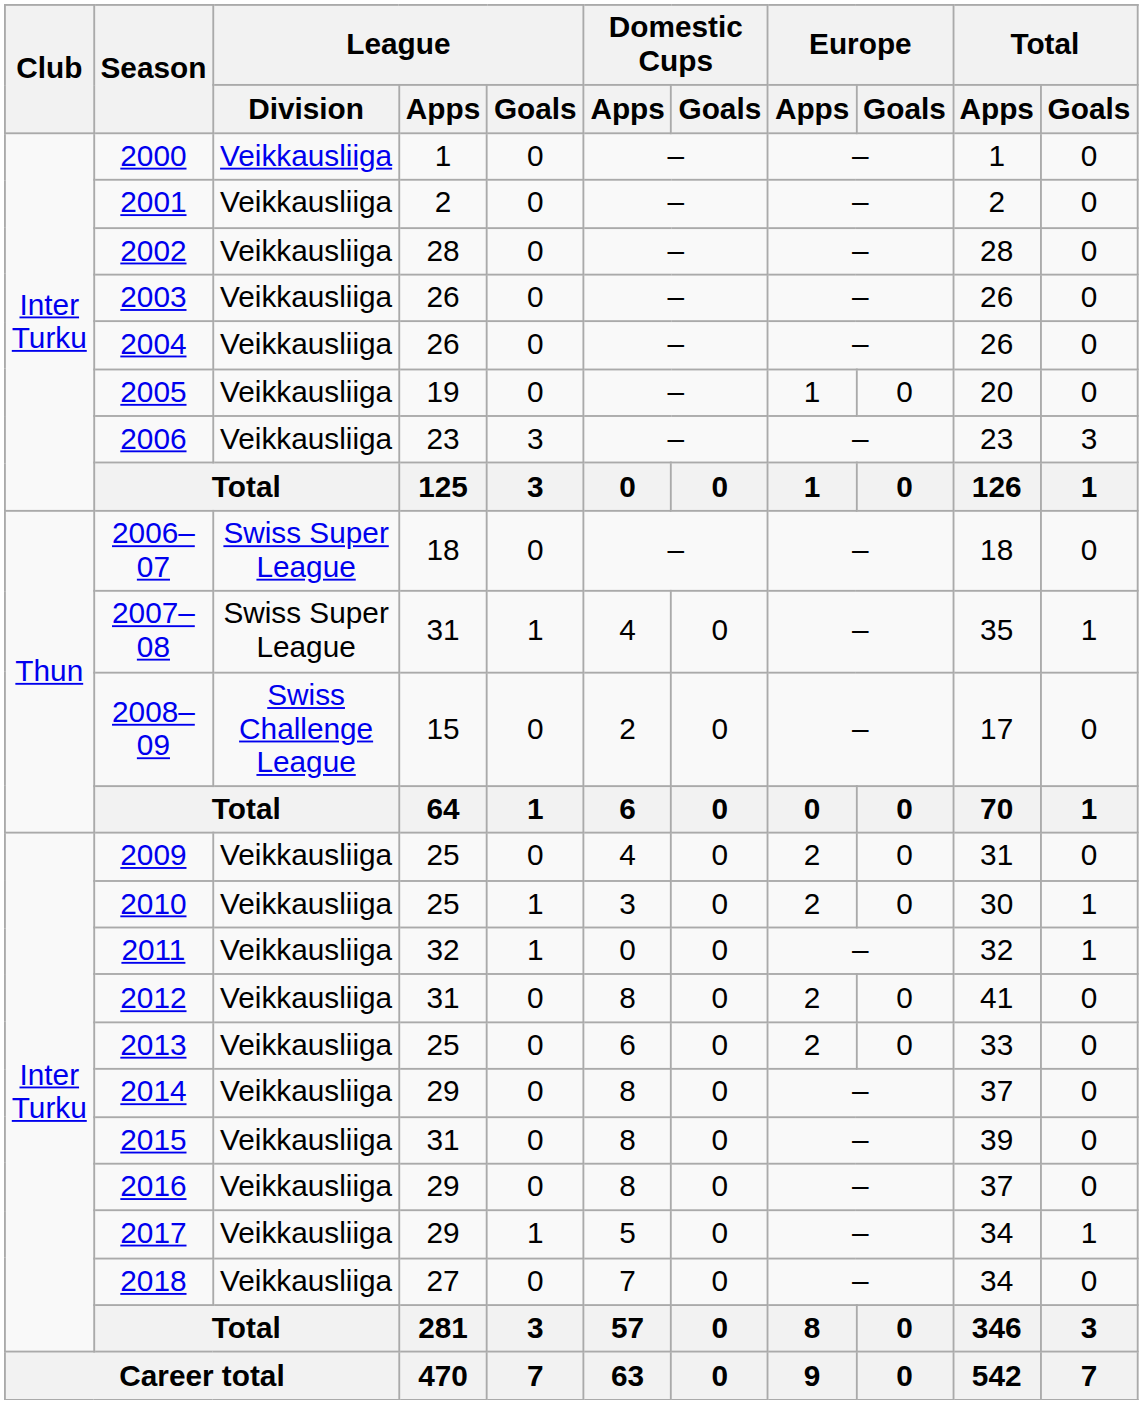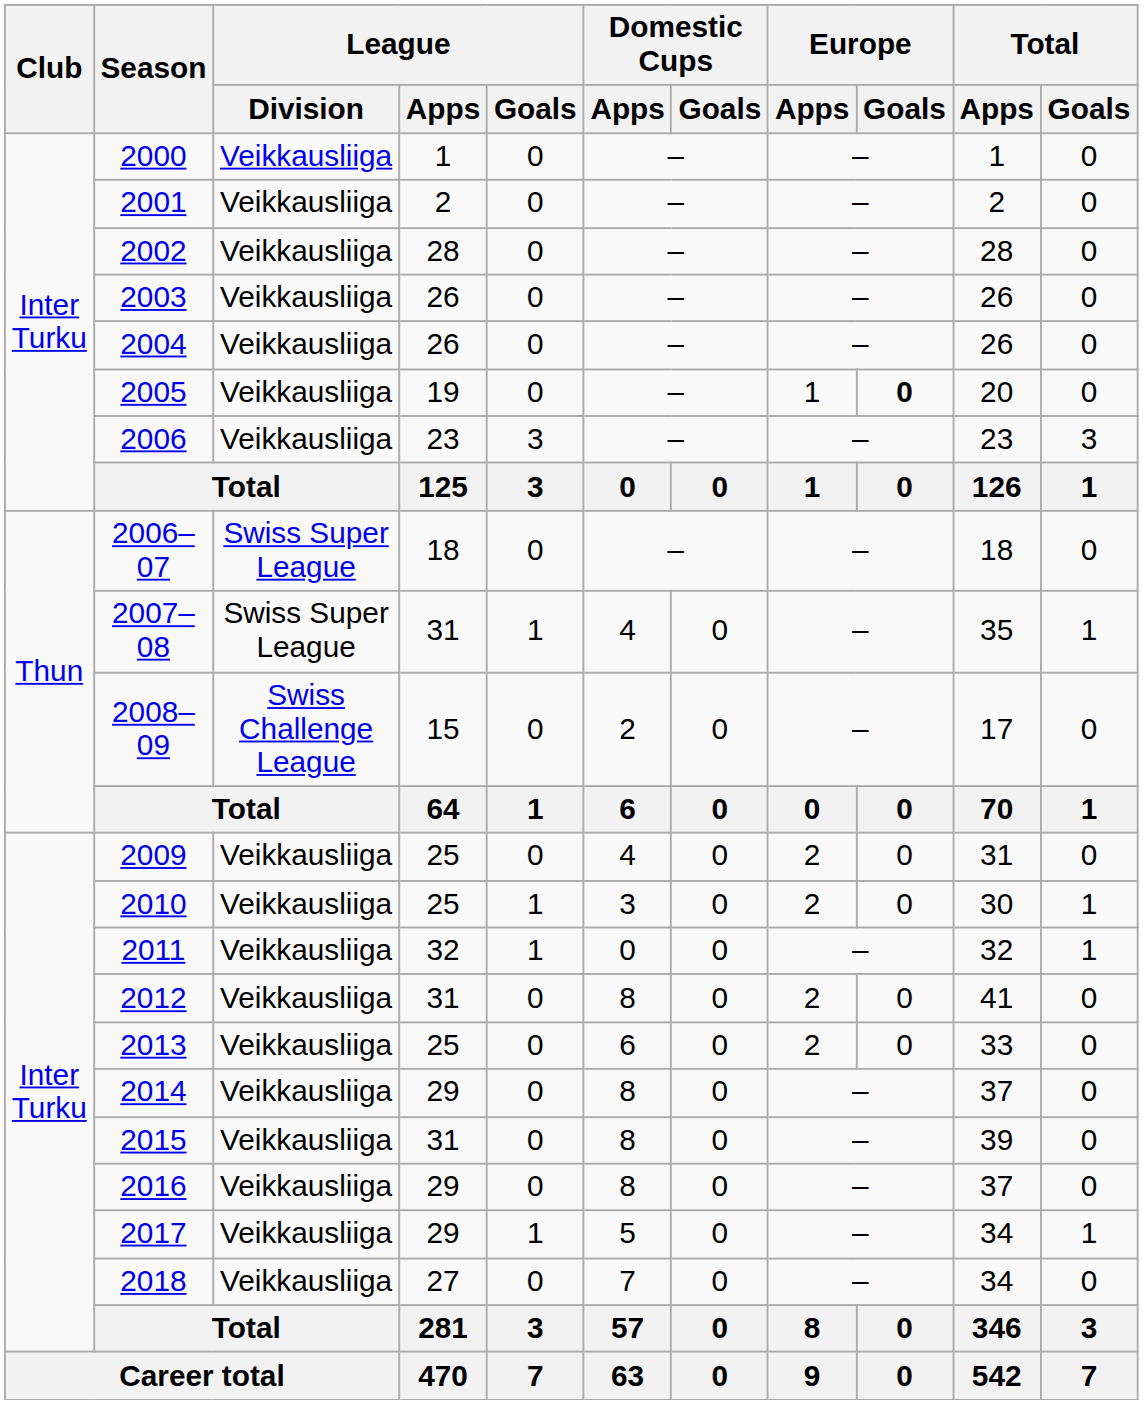2005 | Europe / Goals: normal -> bold
